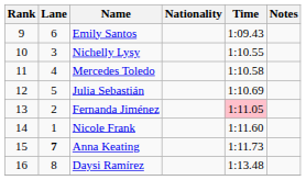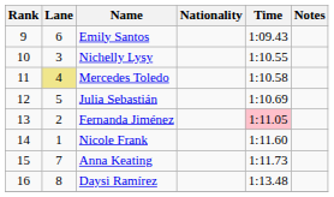Mercedes Toledo | Lane: no background -> khaki background
Anna Keating | Lane: bold -> normal
